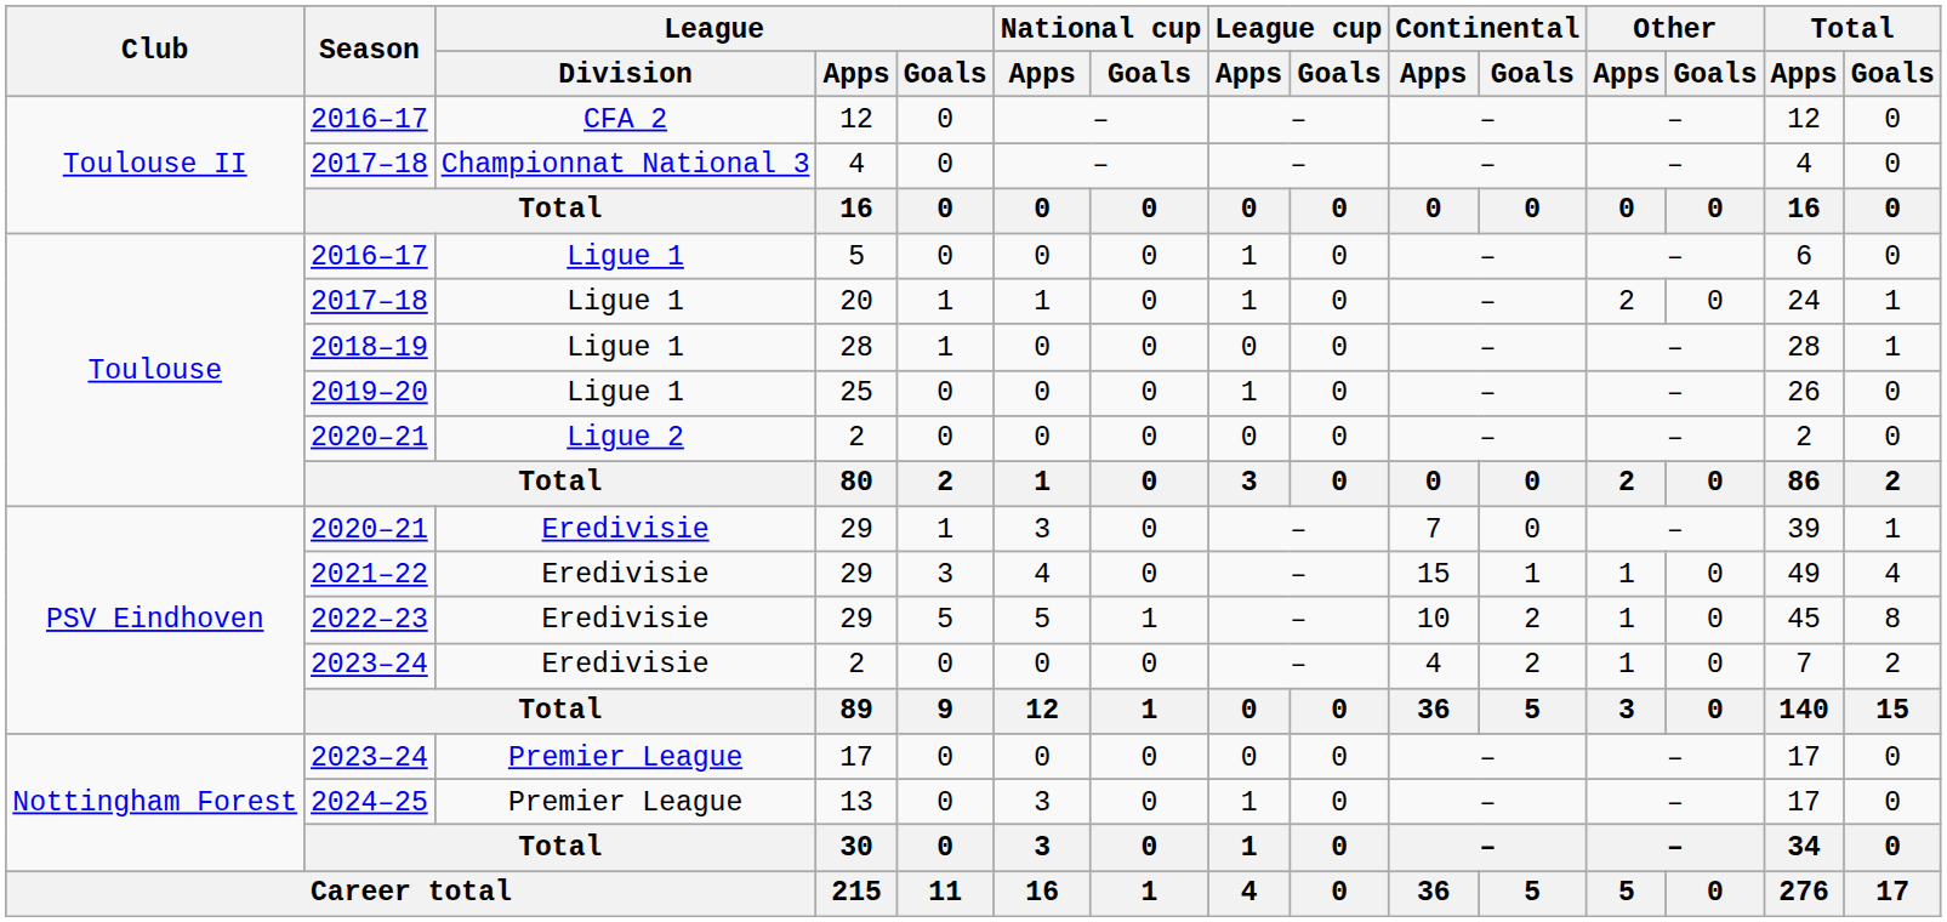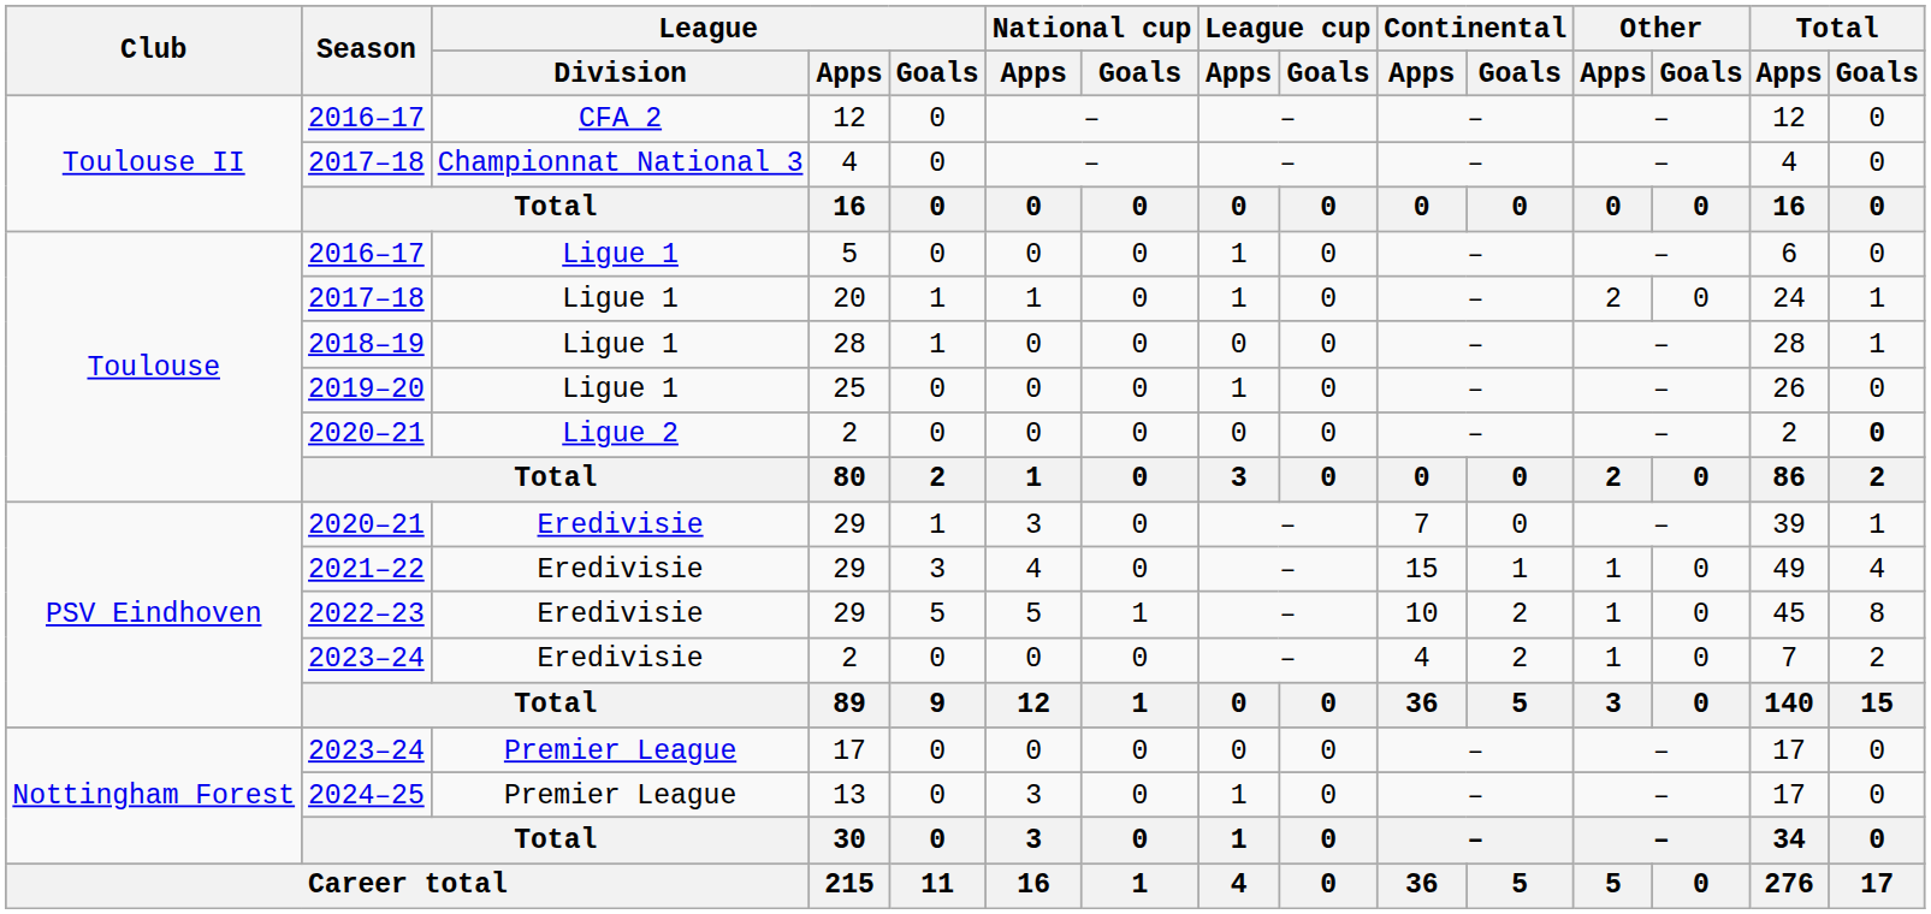2020–21 / 2 | Total / Goals: normal -> bold
